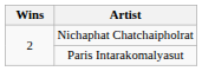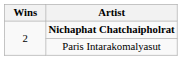Nichaphat Chatchaipholrat | Artist: normal -> bold
